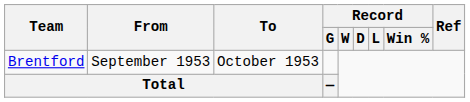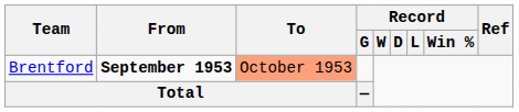Brentford | From: normal -> bold
Brentford | To: no background -> lightsalmon background
